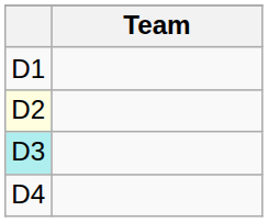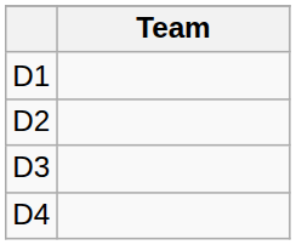D2 | column 1: lightyellow background -> no background
D3 | column 1: paleturquoise background -> no background
